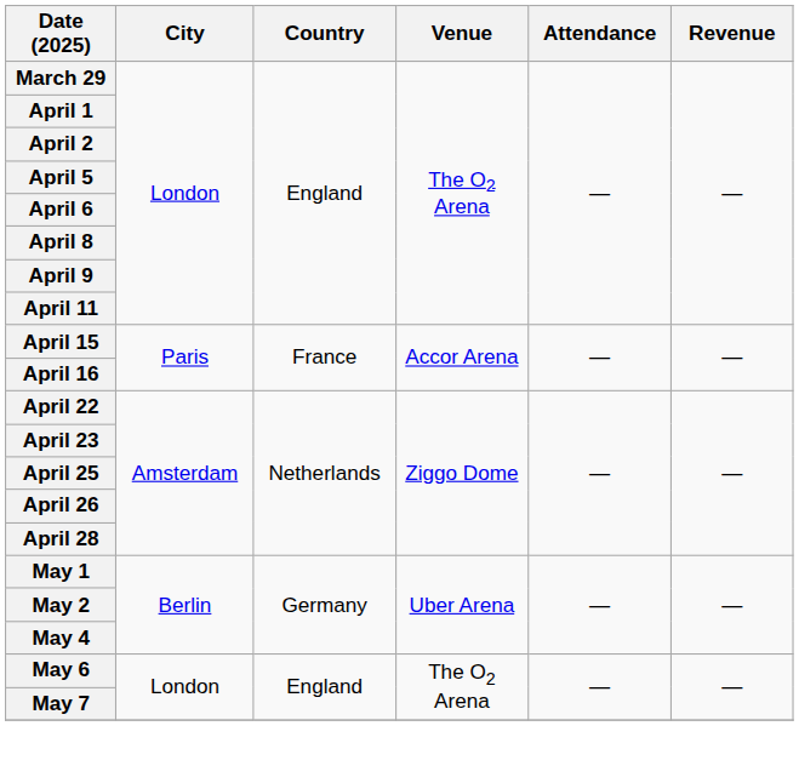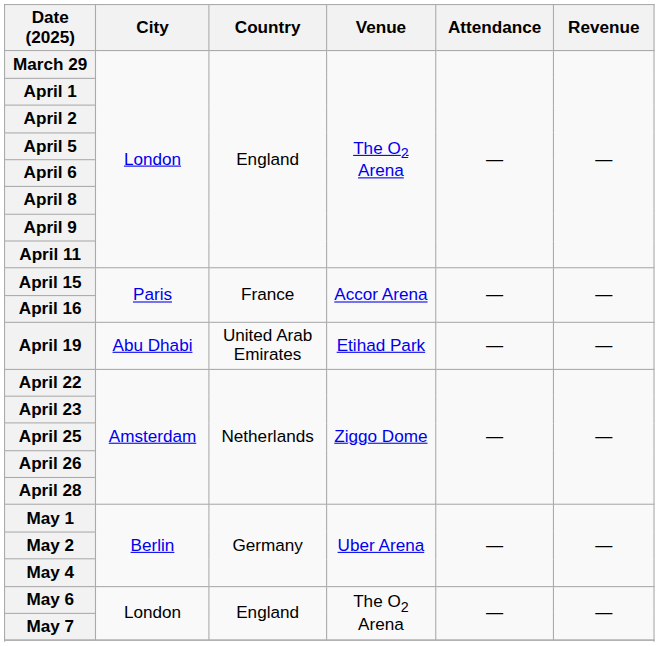+ row: April 19 | Abu Dhabi | United Arab Emirates | Etihad Park | — | —
